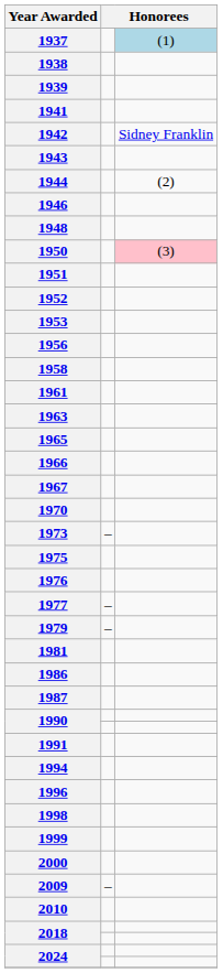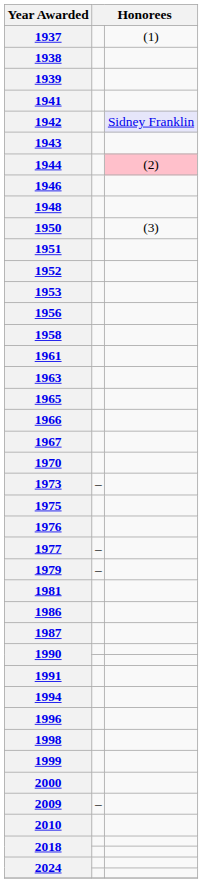1937 | column 3: lightblue background -> no background
1942 | column 3: no background -> lavender background
1944 | column 3: no background -> pink background
1950 | column 3: pink background -> no background
